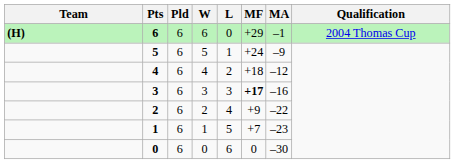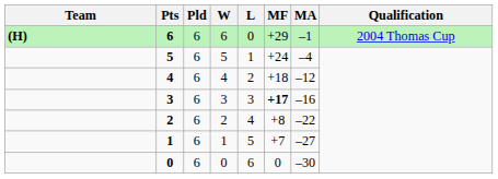row 3 | MA: –9 -> –4
row 6 | MF: +9 -> +8
row 7 | MA: –23 -> –27
